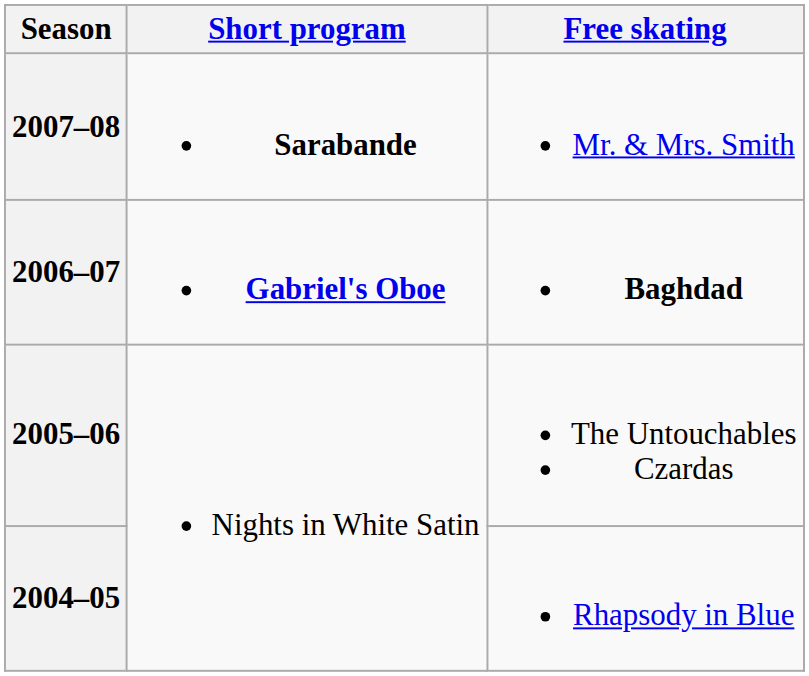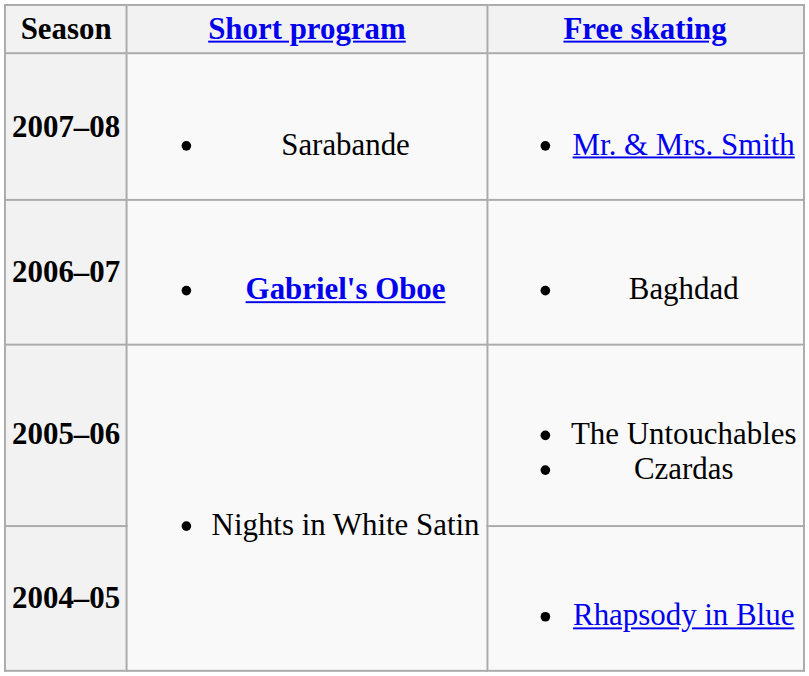2007–08 | Short program: bold -> normal
2006–07 | Free skating: bold -> normal
